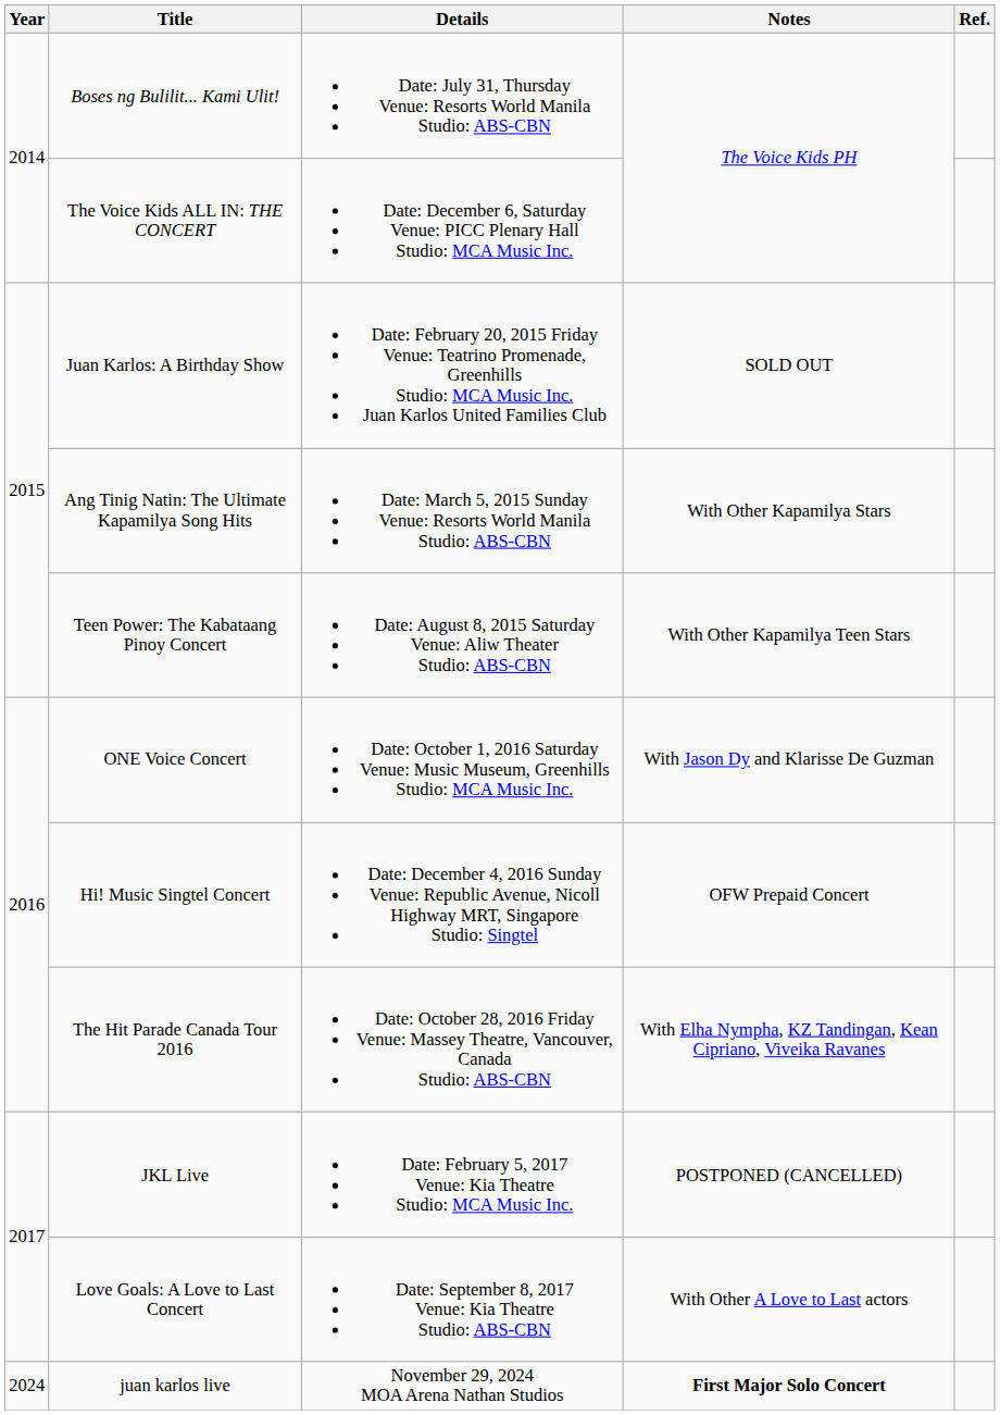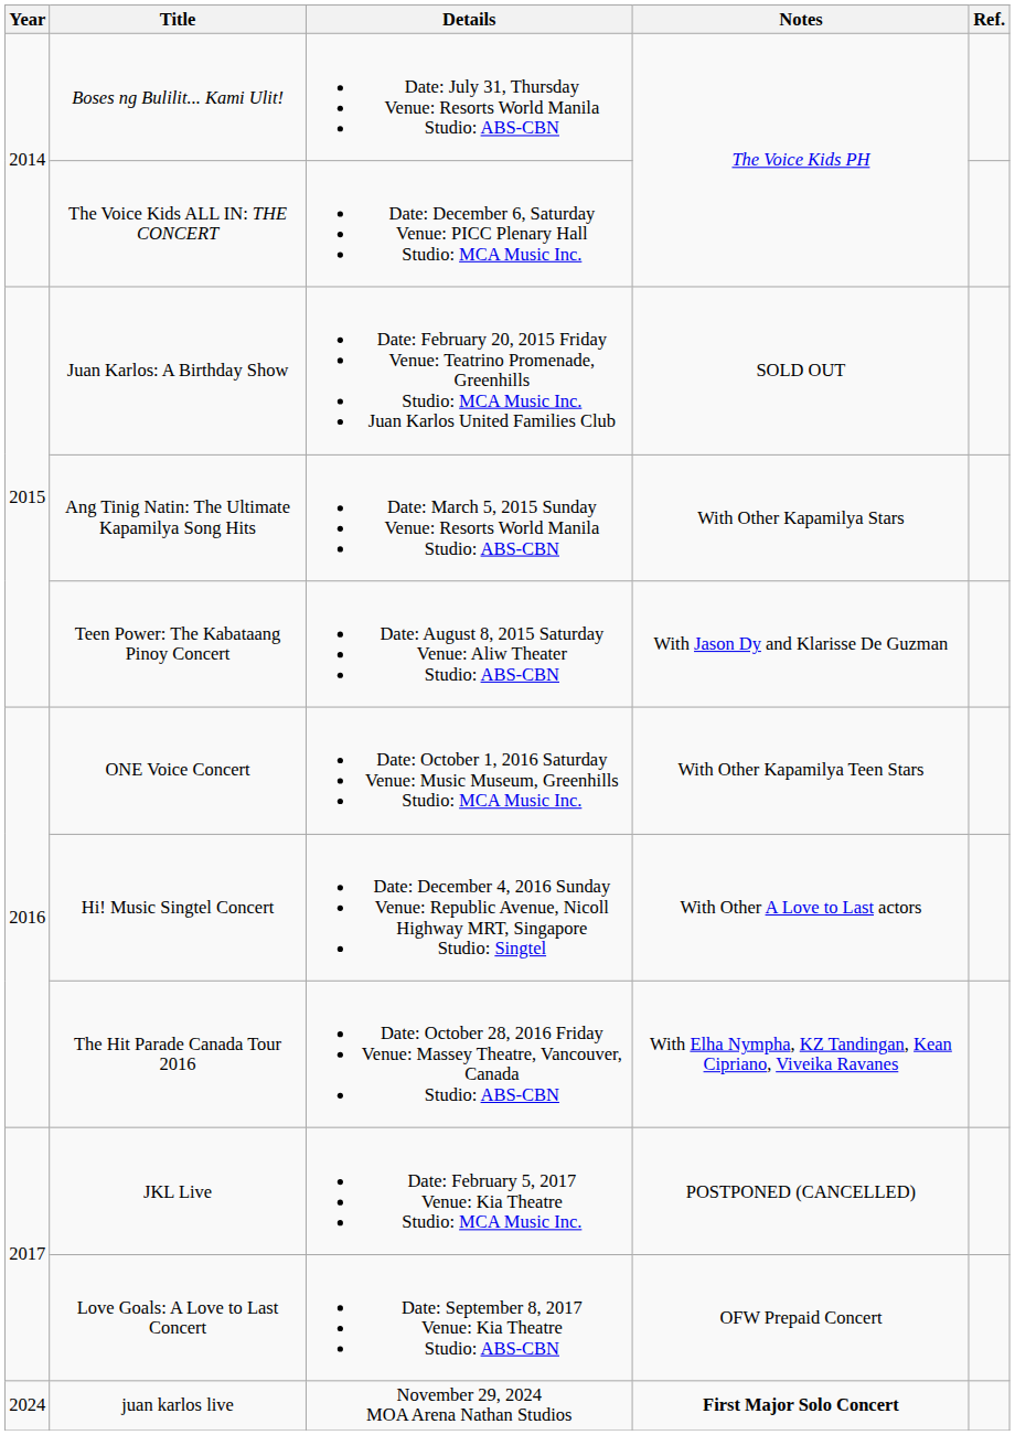Teen Power: The Kabataang Pinoy Concert | Notes: With Other Kapamilya Teen Stars -> With Jason Dy and Klarisse De Guzman
ONE Voice Concert | Notes: With Jason Dy and Klarisse De Guzman -> With Other Kapamilya Teen Stars
Hi! Music Singtel Concert | Notes: OFW Prepaid Concert -> With Other A Love to Last actors
Love Goals: A Love to Last Concert | Notes: With Other A Love to Last actors -> OFW Prepaid Concert
